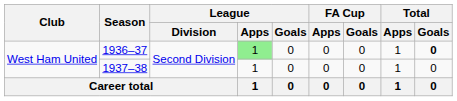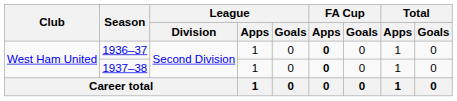1936–37 | League / Apps: lightgreen background -> no background
1936–37 | FA Cup / Apps: normal -> bold
1936–37 | Total / Goals: bold -> normal
1937–38 | FA Cup / Apps: normal -> bold
